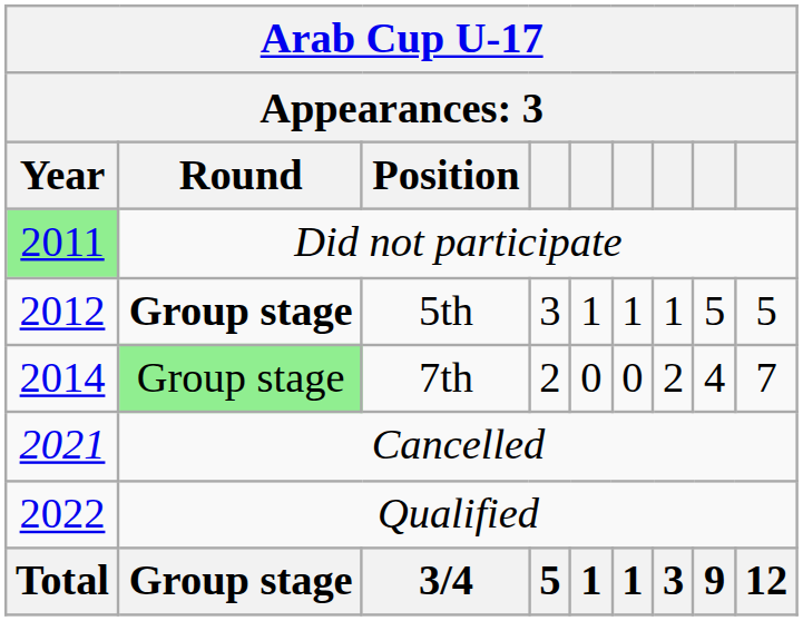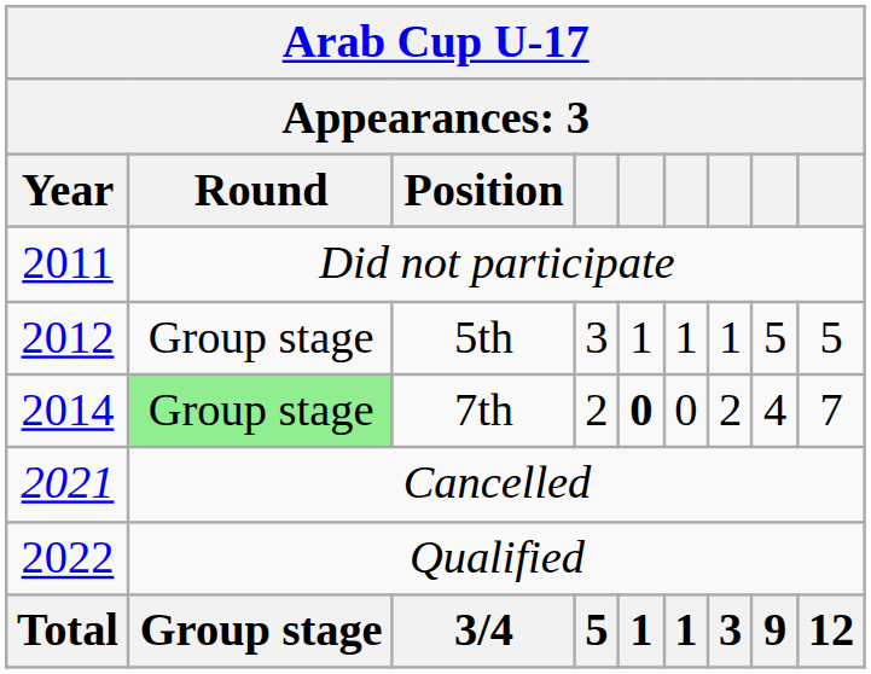Did not participate | Year: lightgreen background -> no background
5th | Round: bold -> normal
7th | column 5: normal -> bold
